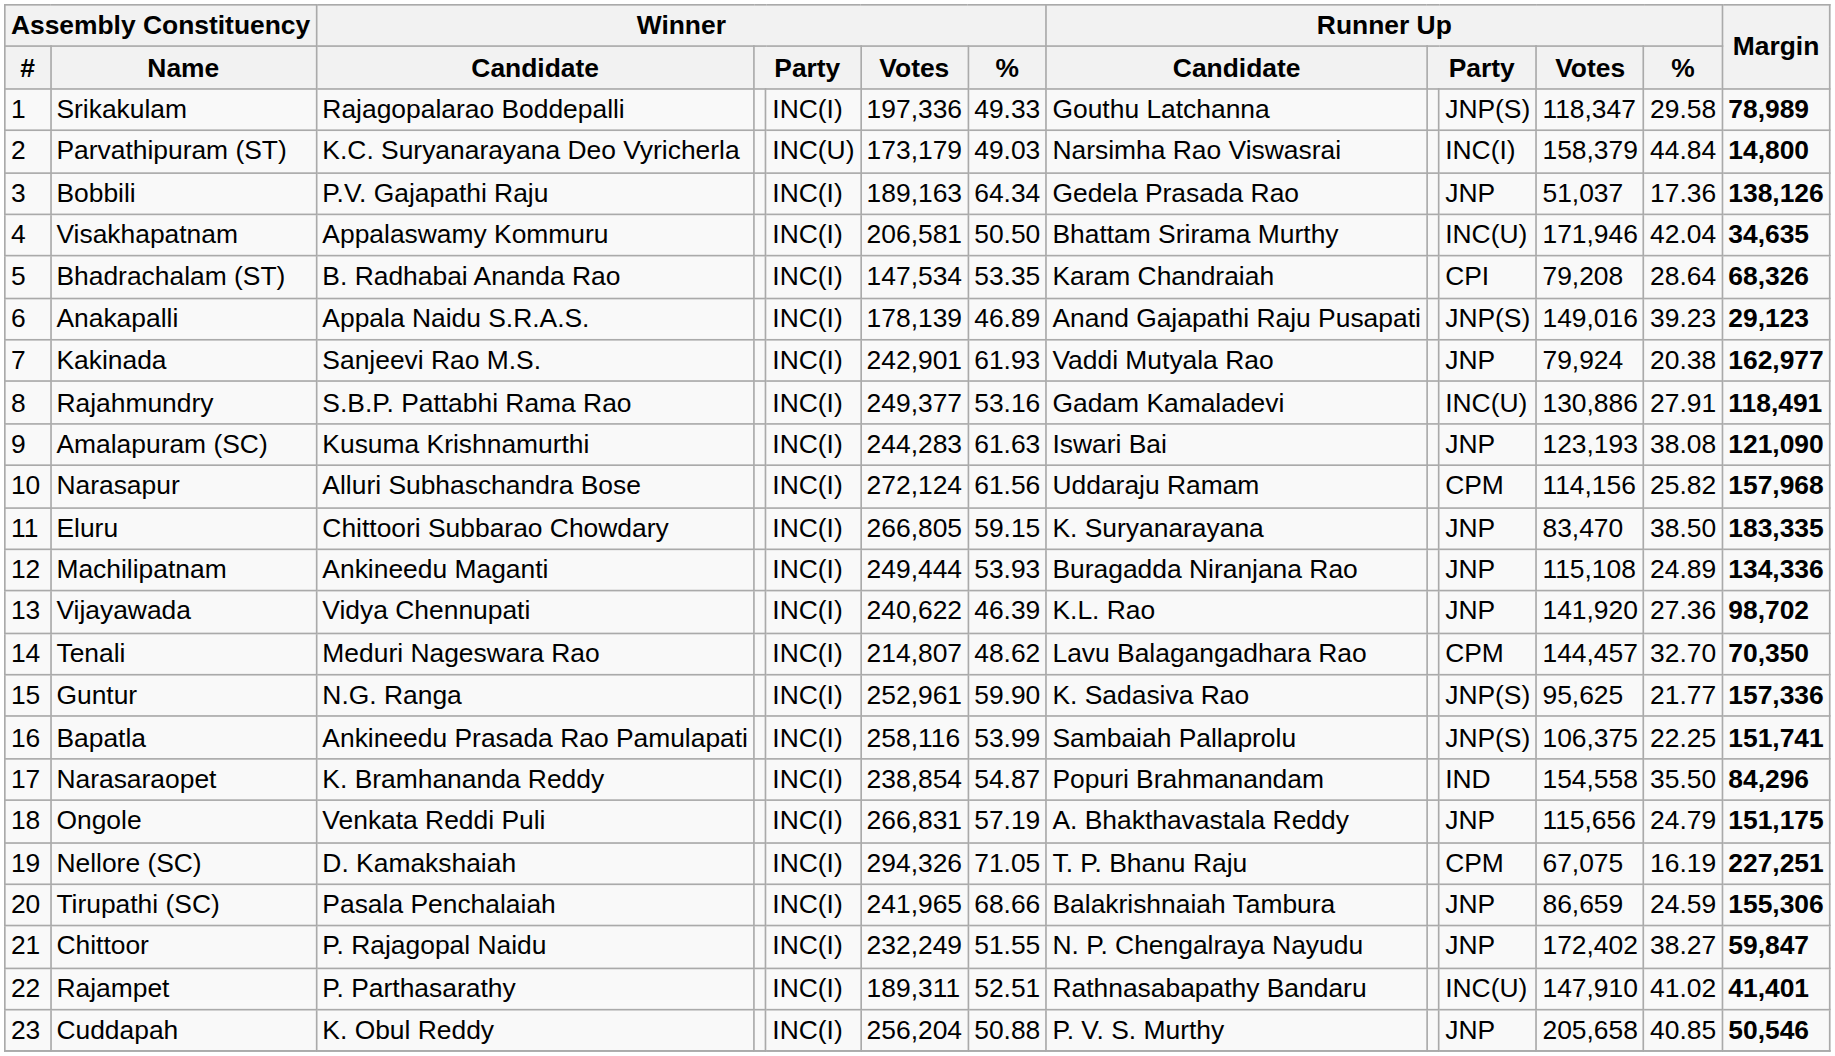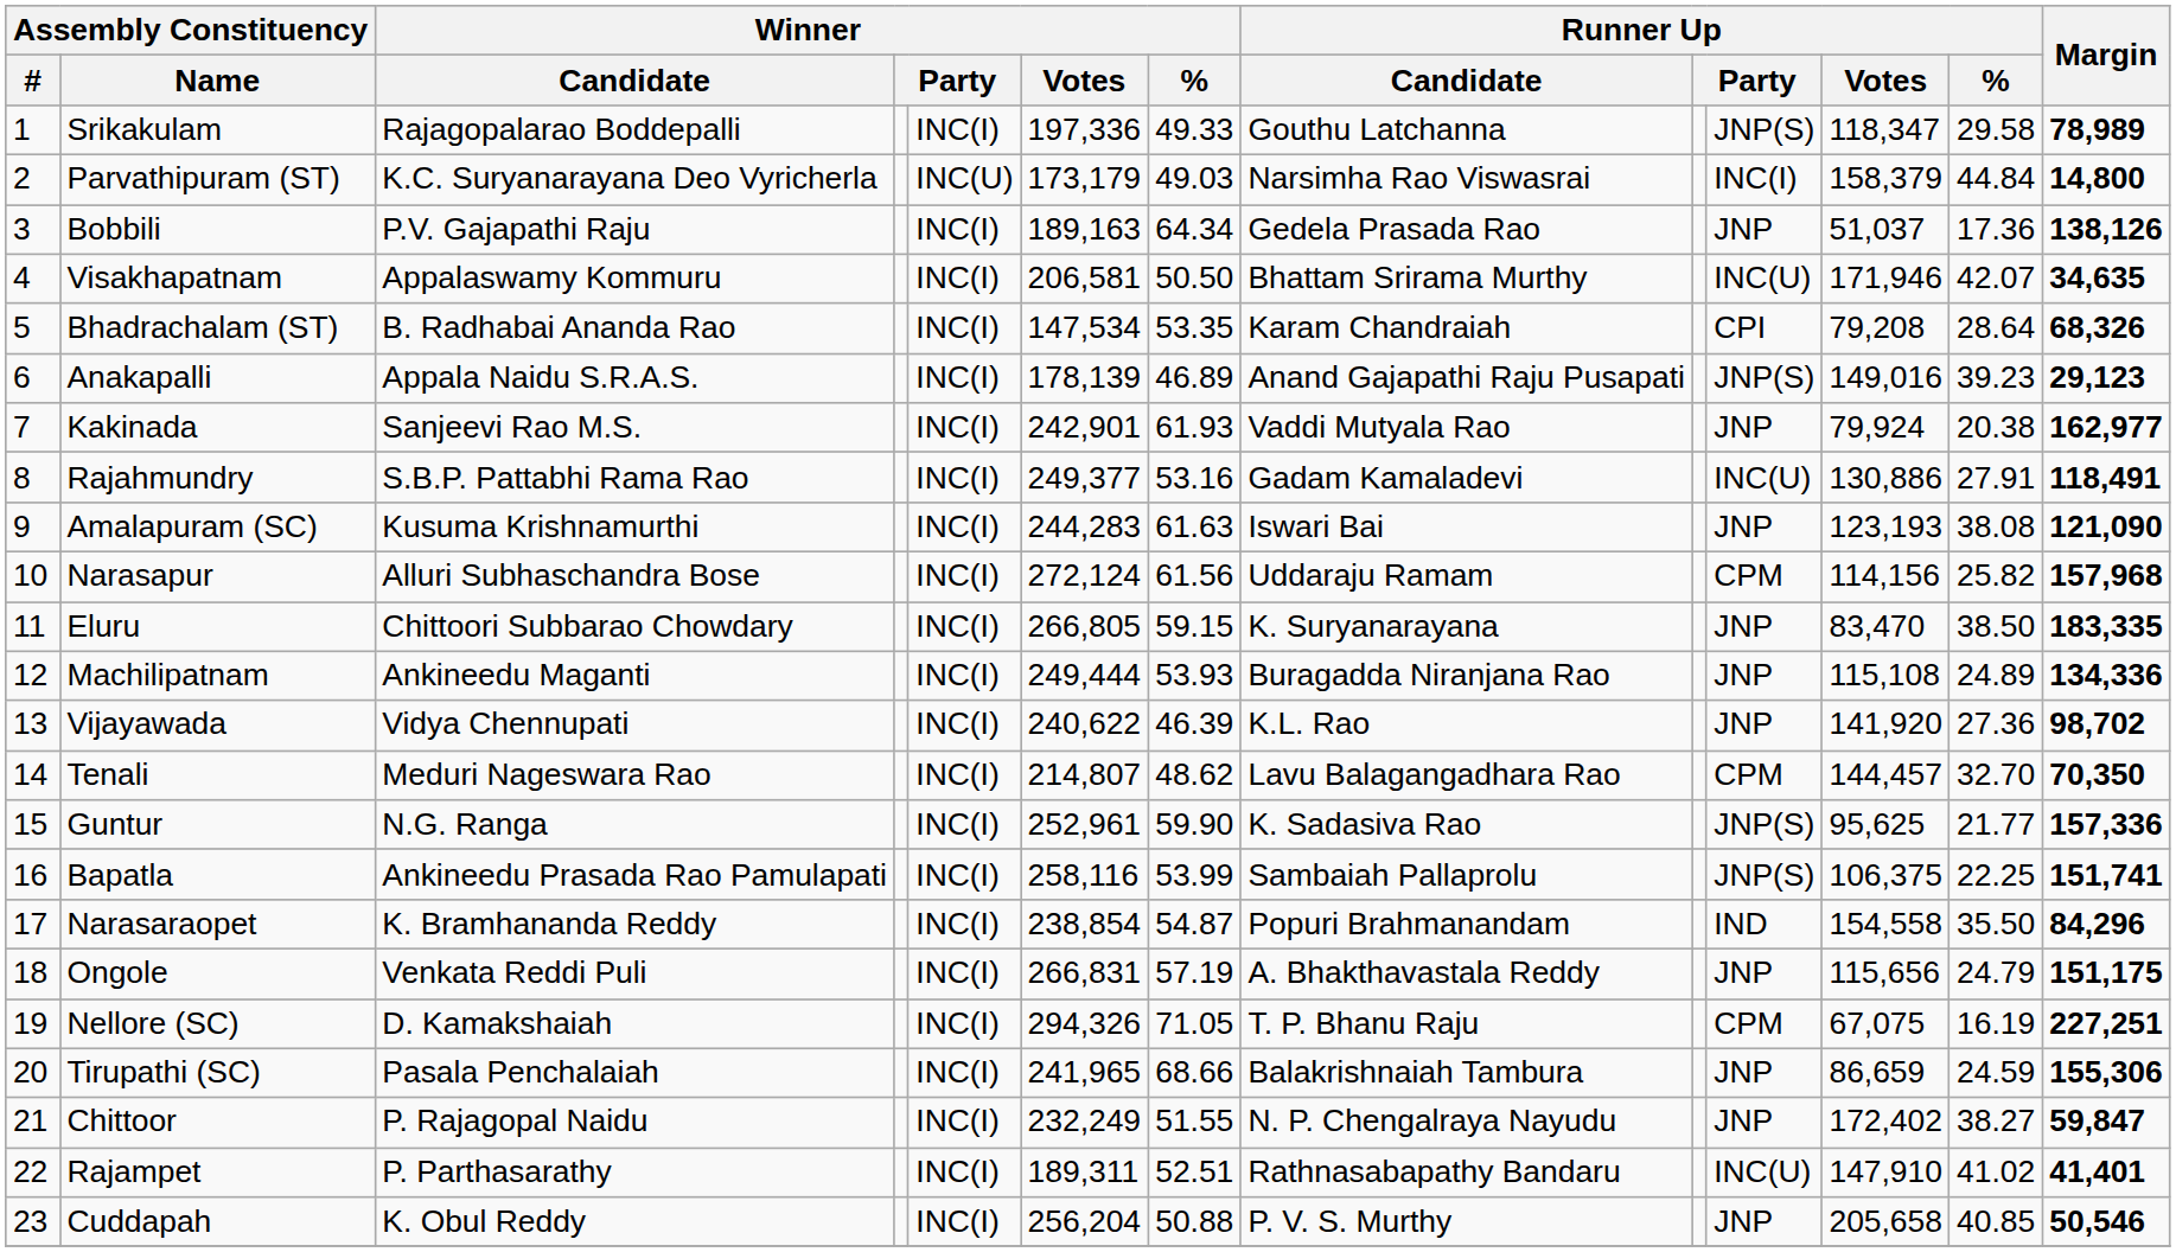Visakhapatnam | Runner Up / %: 42.04 -> 42.07
